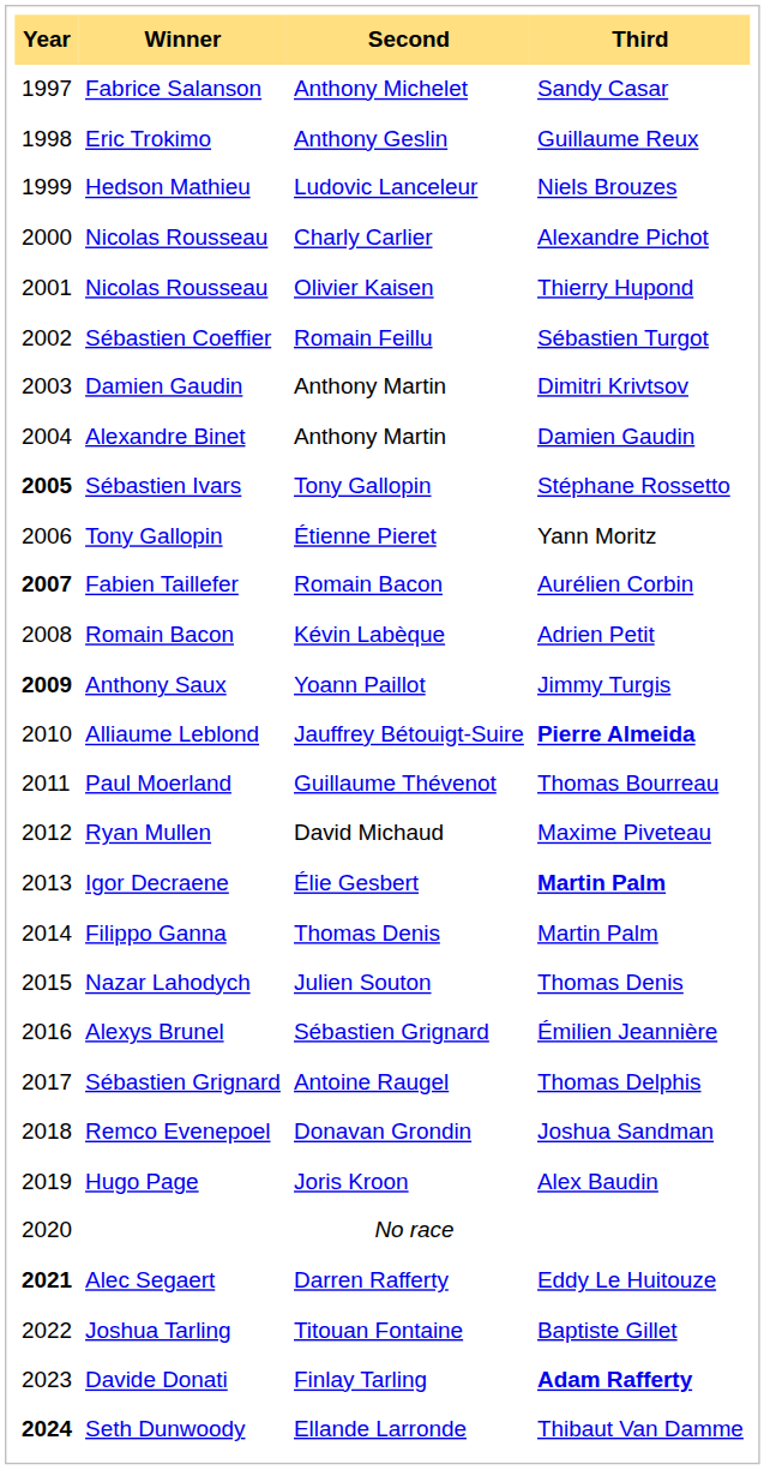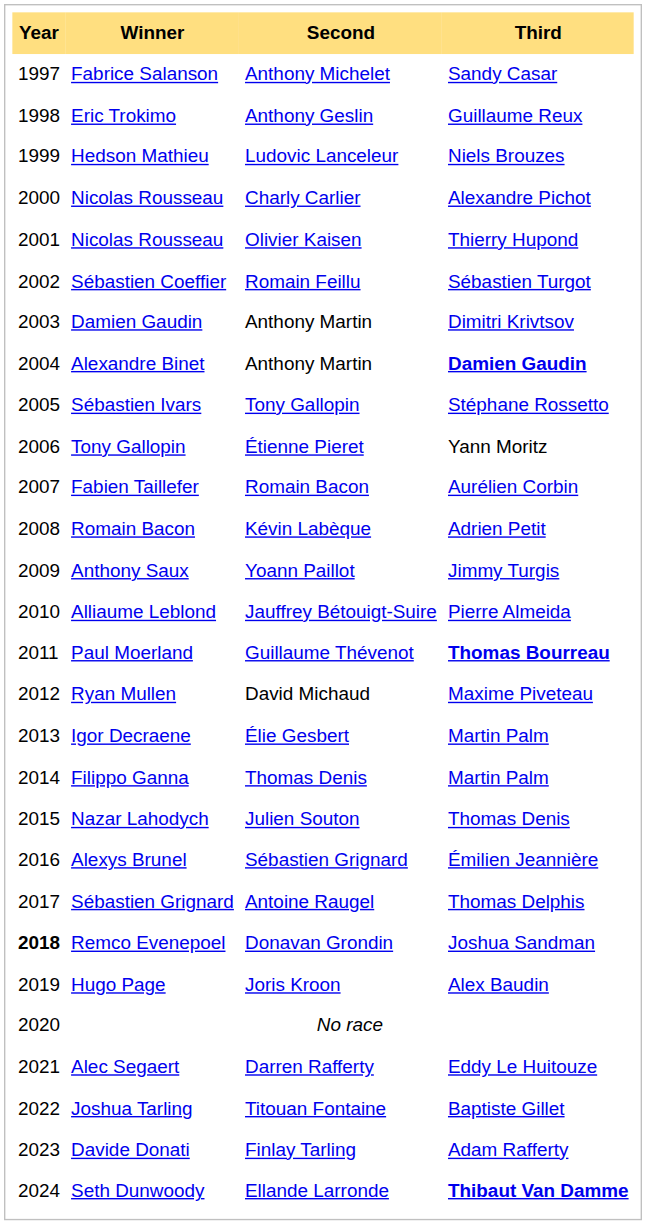Alexandre Binet | Third: normal -> bold
Sébastien Ivars | Year: bold -> normal
Fabien Taillefer | Year: bold -> normal
Anthony Saux | Year: bold -> normal
Alliaume Leblond | Third: bold -> normal
Paul Moerland | Third: normal -> bold
Igor Decraene | Third: bold -> normal
Remco Evenepoel | Year: normal -> bold
Alec Segaert | Year: bold -> normal
Davide Donati | Third: bold -> normal
Seth Dunwoody | Year: bold -> normal
Seth Dunwoody | Third: normal -> bold
